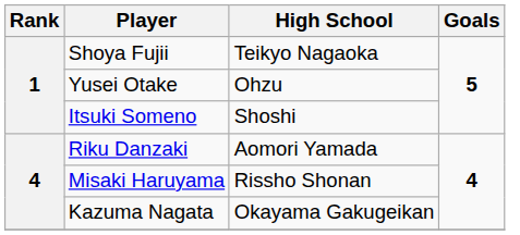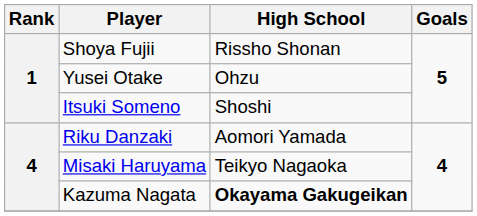Shoya Fujii | High School: Teikyo Nagaoka -> Rissho Shonan
Misaki Haruyama | High School: Rissho Shonan -> Teikyo Nagaoka
Kazuma Nagata | High School: normal -> bold
